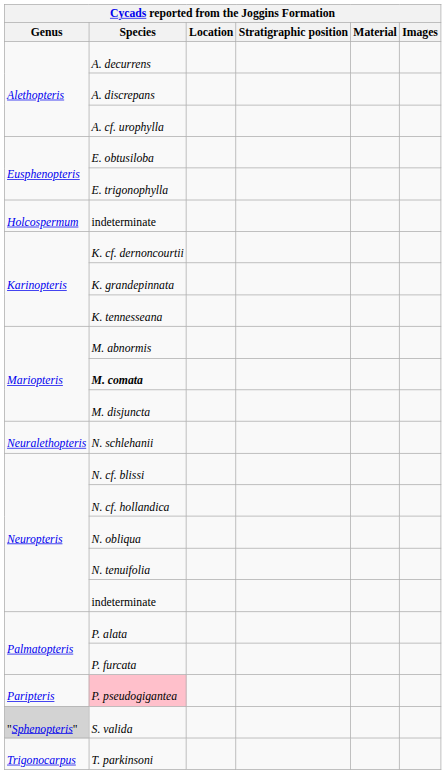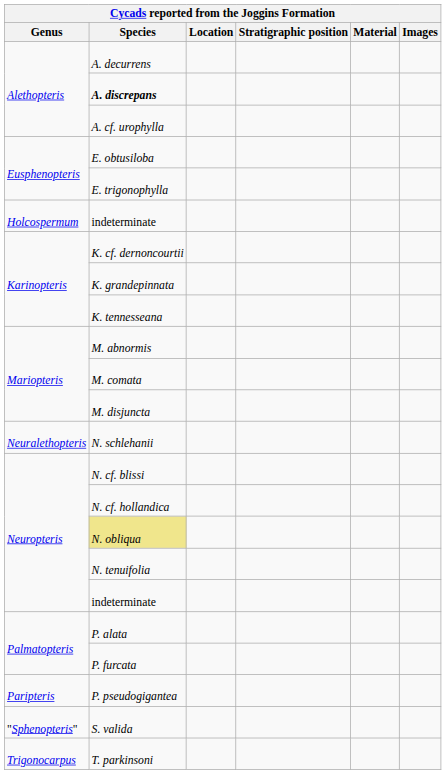A. discrepans | Species: normal -> bold
M. comata | Species: bold -> normal
N. obliqua | Species: no background -> khaki background
P. pseudogigantea | Species: pink background -> no background
S. valida | Genus: lightgrey background -> no background
